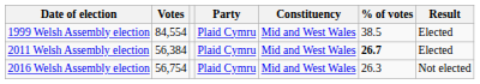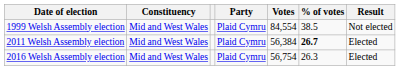columns swapped: Constituency <-> Votes
1999 Welsh Assembly election | Result: Elected -> Not elected
2016 Welsh Assembly election | Result: Not elected -> Elected
